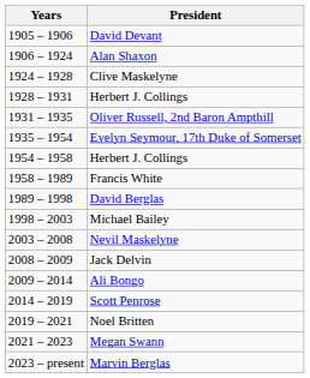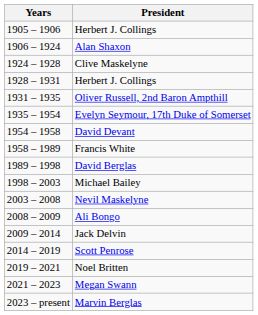row 2 | President: David Devant -> Herbert J. Collings
row 8 | President: Herbert J. Collings -> David Devant
row 13 | President: Jack Delvin -> Ali Bongo
row 14 | President: Ali Bongo -> Jack Delvin
